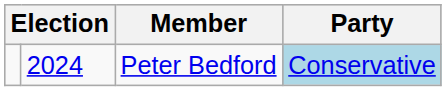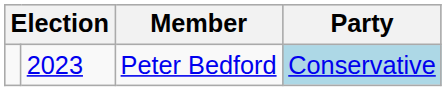Peter Bedford | column 2: 2024 -> 2023
